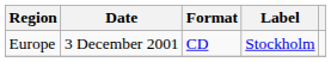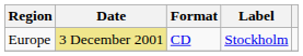Europe | Date: no background -> khaki background
